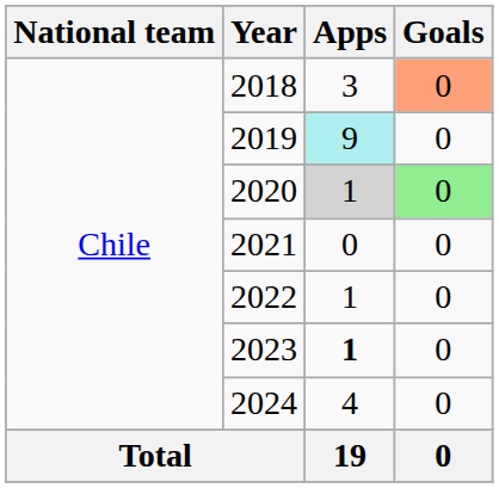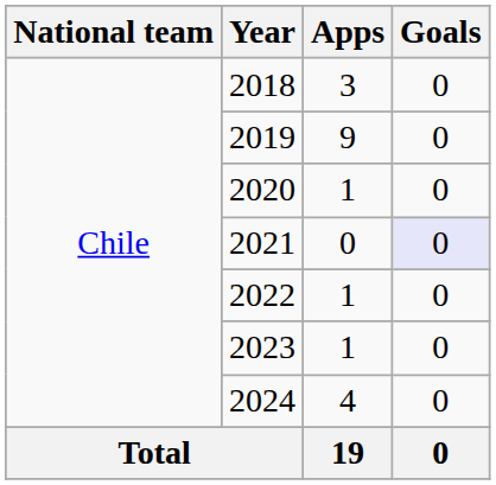2018 | Goals: lightsalmon background -> no background
2019 | Apps: paleturquoise background -> no background
2020 | Apps: lightgrey background -> no background
2020 | Goals: lightgreen background -> no background
2021 | Goals: no background -> lavender background
2023 | Apps: bold -> normal
